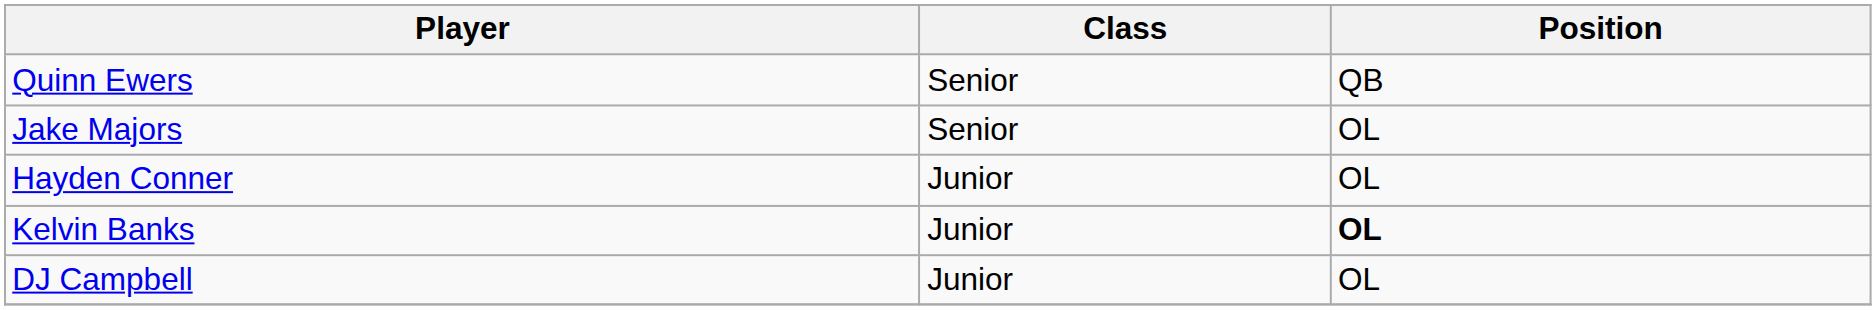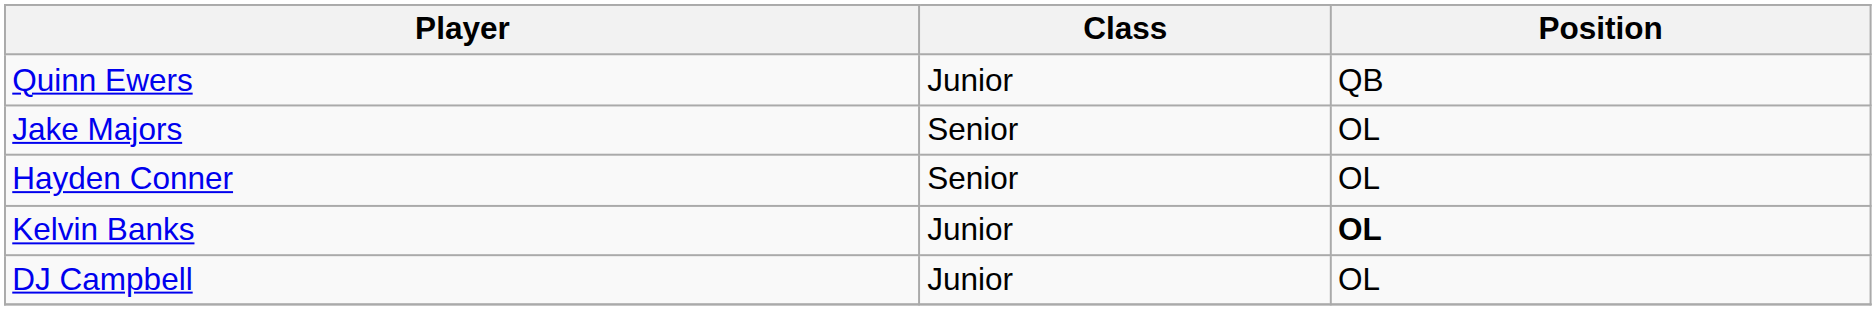Quinn Ewers | Class: Senior -> Junior
Hayden Conner | Class: Junior -> Senior
